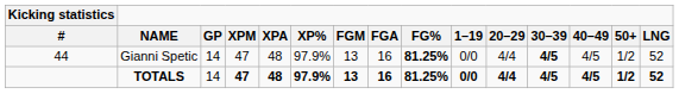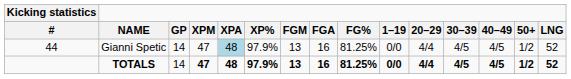Gianni Spetic | XPA: no background -> lightblue background
Gianni Spetic | FG%: bold -> normal
Gianni Spetic | 30–39: bold -> normal
